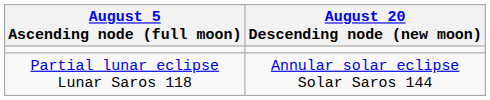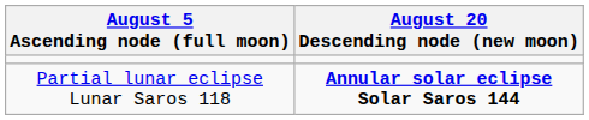Partial lunar eclipse Lunar Saros 118 | August 20 Descending node (new moon): normal -> bold
